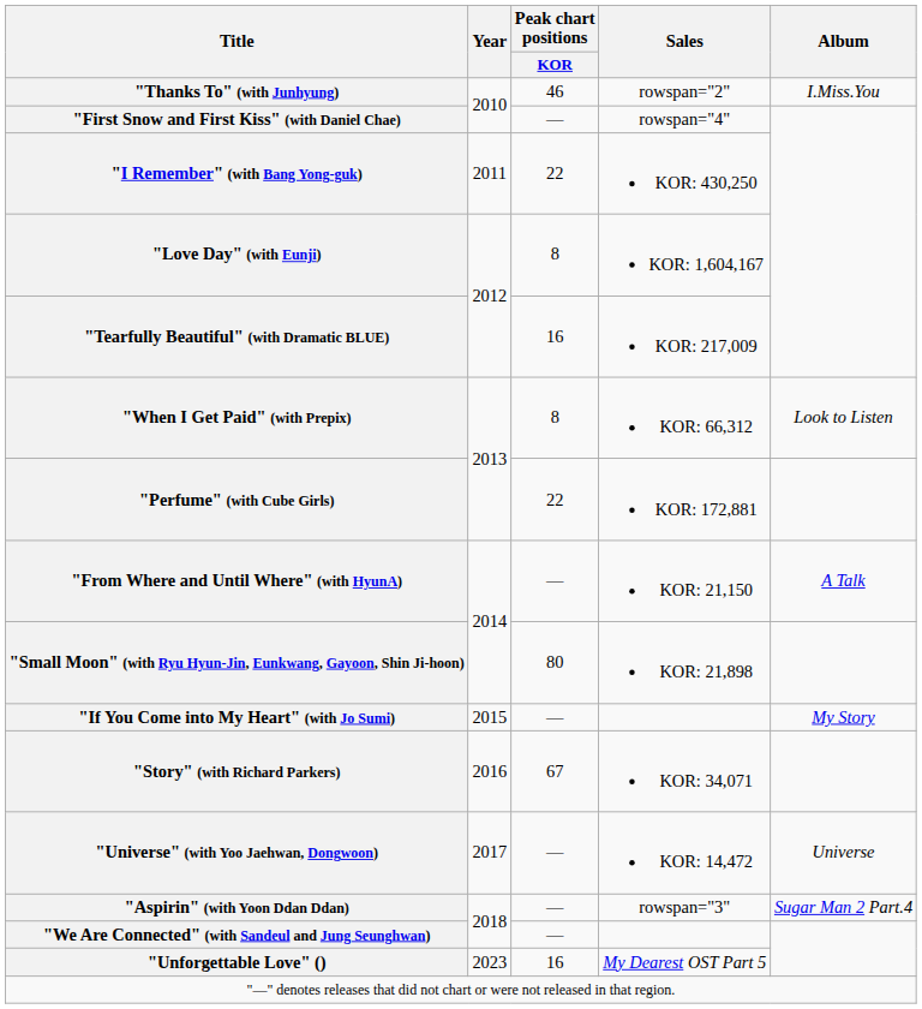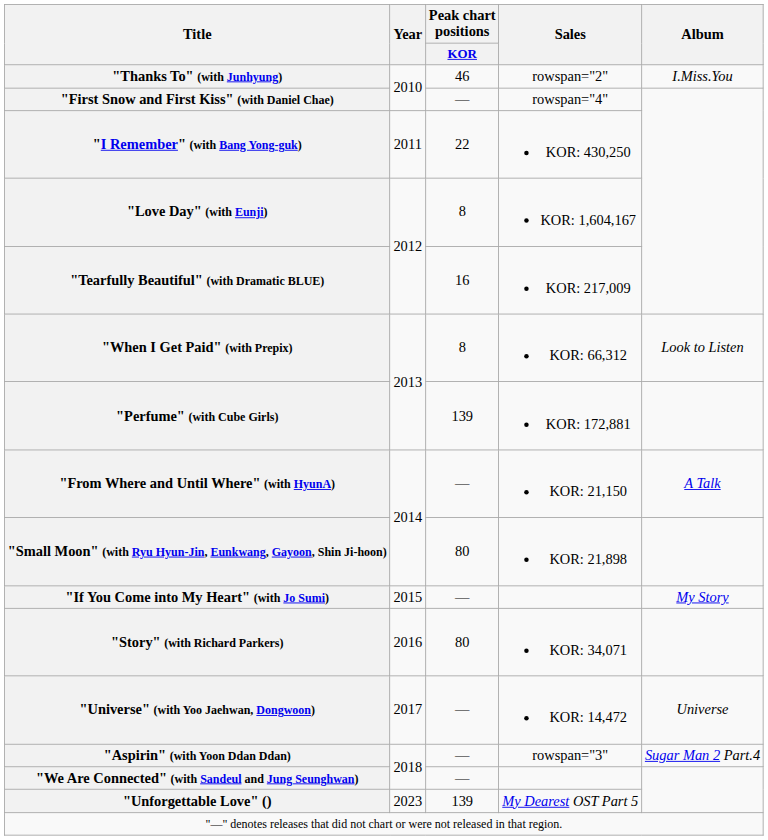"Perfume" (with Cube Girls) | Peak chart positions / KOR: 22 -> 139
"Story" (with Richard Parkers) | Peak chart positions / KOR: 67 -> 80
"Unforgettable Love" () | Peak chart positions / KOR: 16 -> 139
